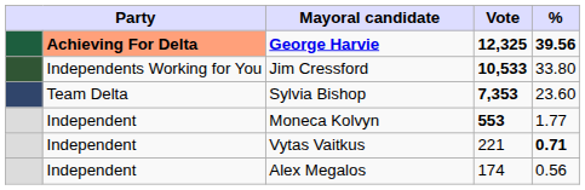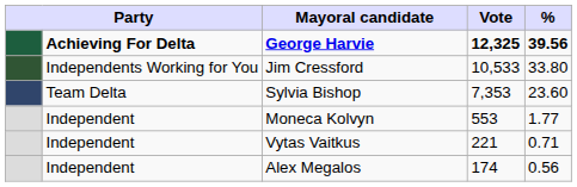George Harvie | column 2: lightsalmon background -> no background
Jim Cressford | Vote: bold -> normal
Sylvia Bishop | Vote: bold -> normal
Moneca Kolvyn | Vote: bold -> normal
Vytas Vaitkus | %: bold -> normal
